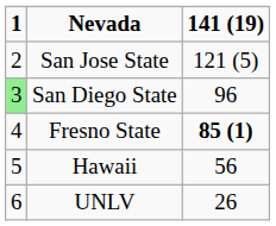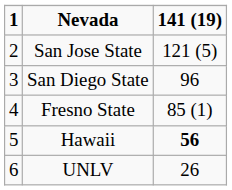San Diego State | 1: lightgreen background -> no background
Fresno State | 141 (19): bold -> normal
Hawaii | 141 (19): normal -> bold
